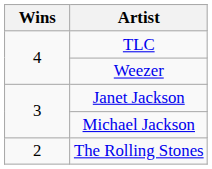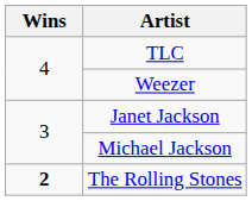The Rolling Stones | Wins: normal -> bold
